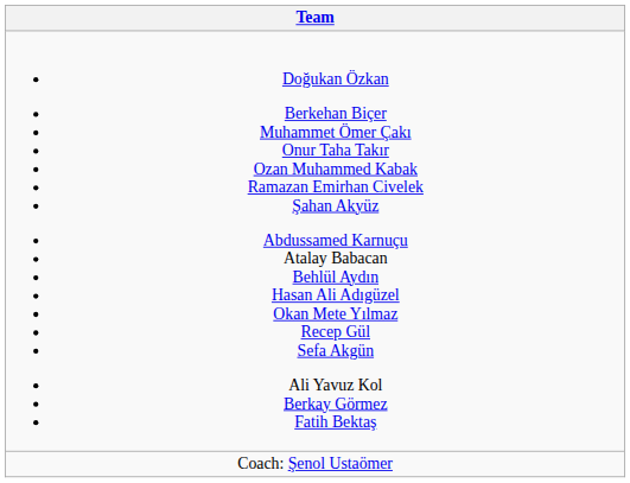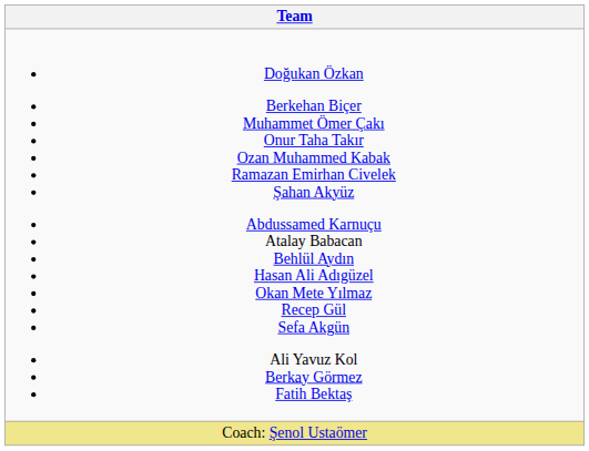row 3 | column 1: no background -> khaki background
